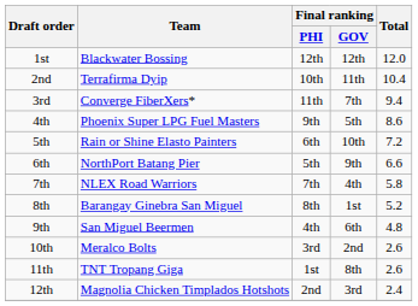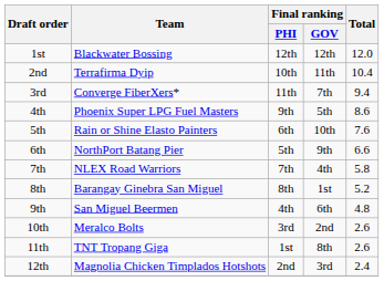row 7 | Total: 7.2 -> 7.6
